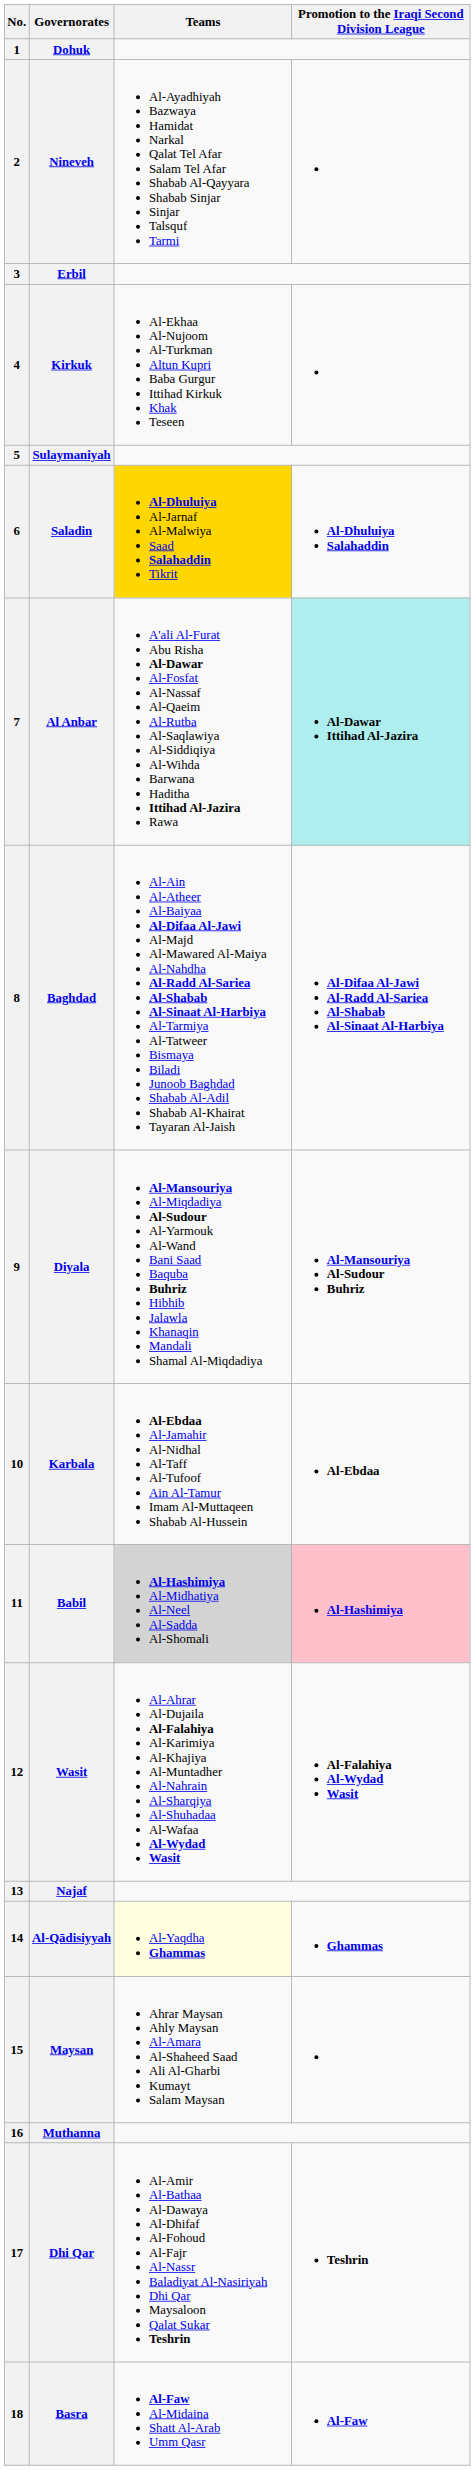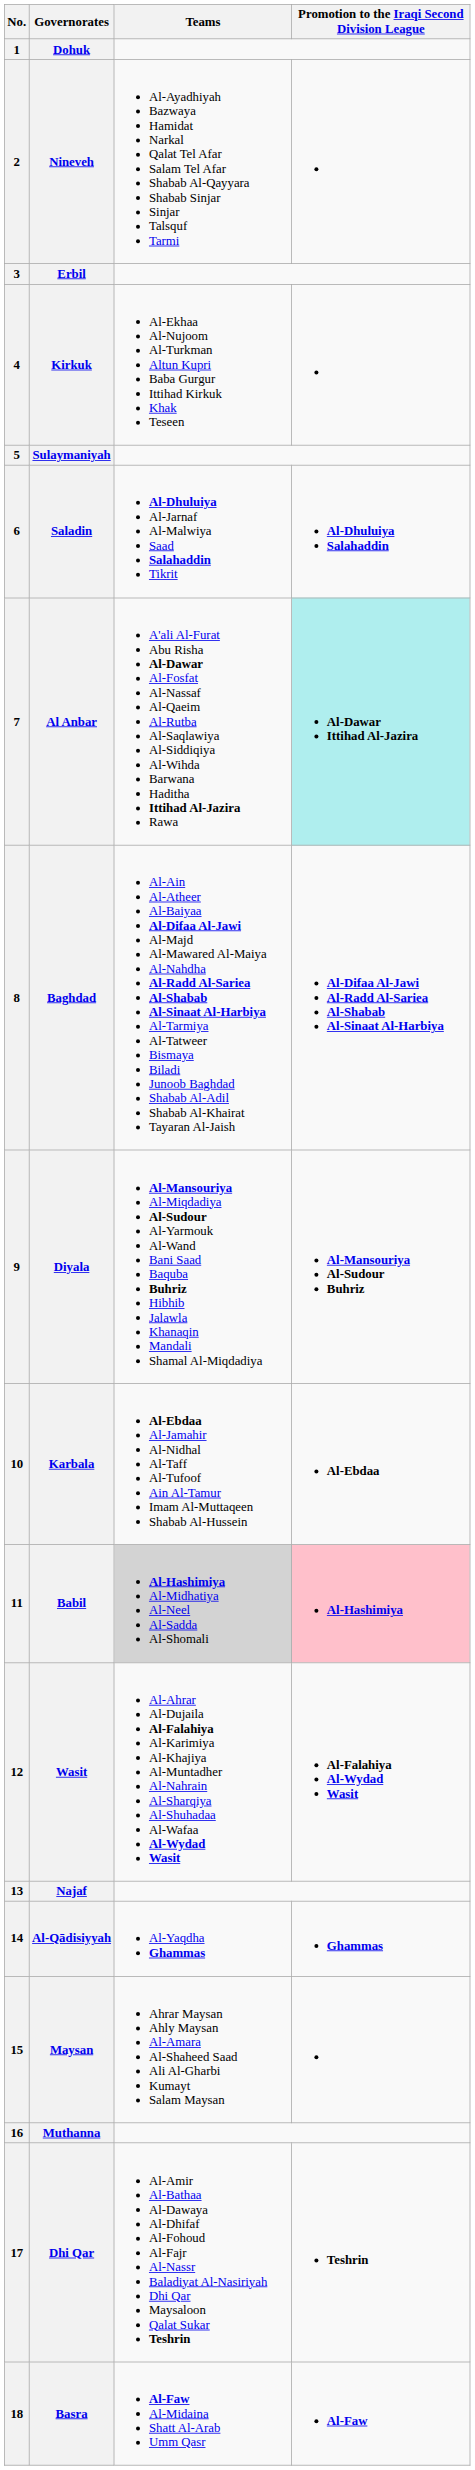Saladin | Teams: gold background -> no background
Al-Qādisiyyah | Teams: lightyellow background -> no background
